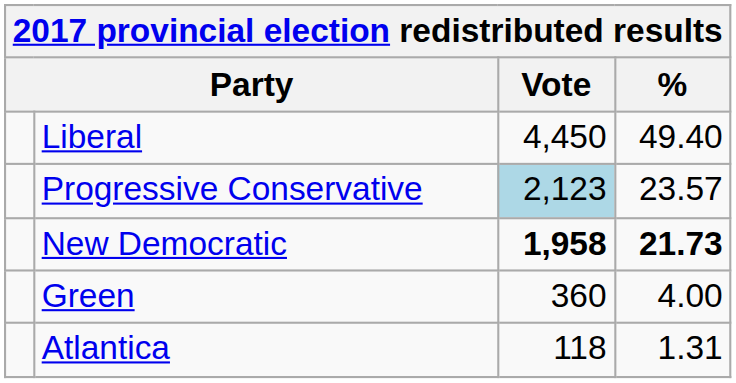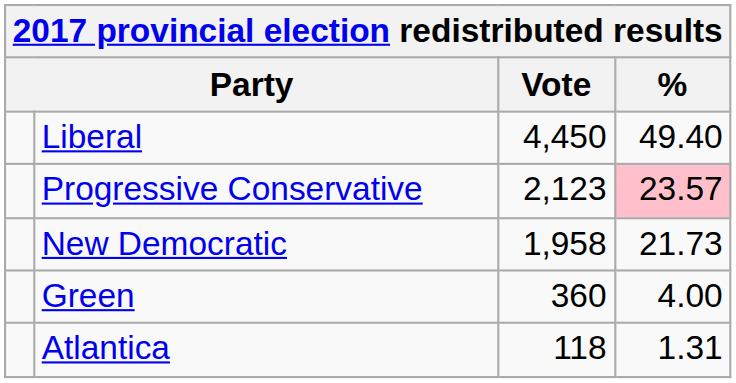Progressive Conservative | Vote: lightblue background -> no background
Progressive Conservative | %: no background -> pink background
New Democratic | Vote: bold -> normal
New Democratic | %: bold -> normal
